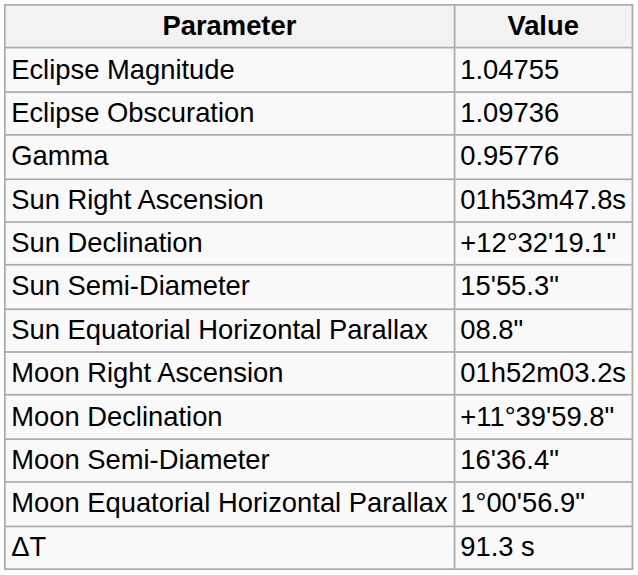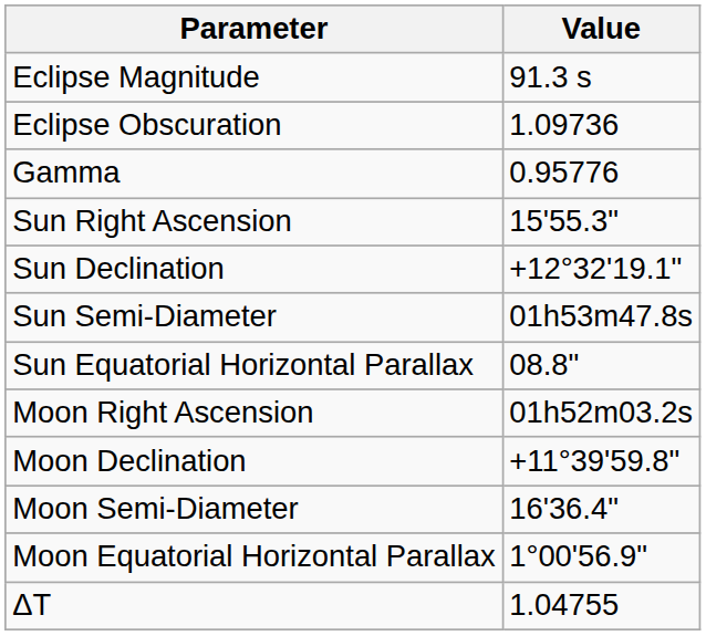Eclipse Magnitude | Value: 1.04755 -> 91.3 s
Sun Right Ascension | Value: 01h53m47.8s -> 15'55.3"
Sun Semi-Diameter | Value: 15'55.3" -> 01h53m47.8s
ΔT | Value: 91.3 s -> 1.04755
